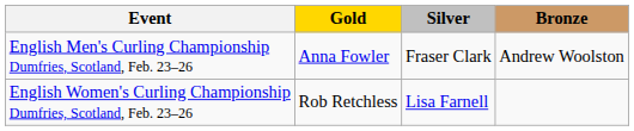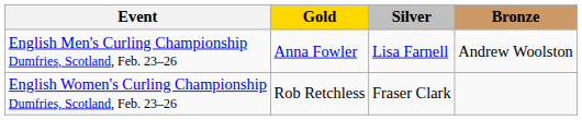row 2 | Silver: Fraser Clark -> Lisa Farnell
row 3 | Silver: Lisa Farnell -> Fraser Clark
